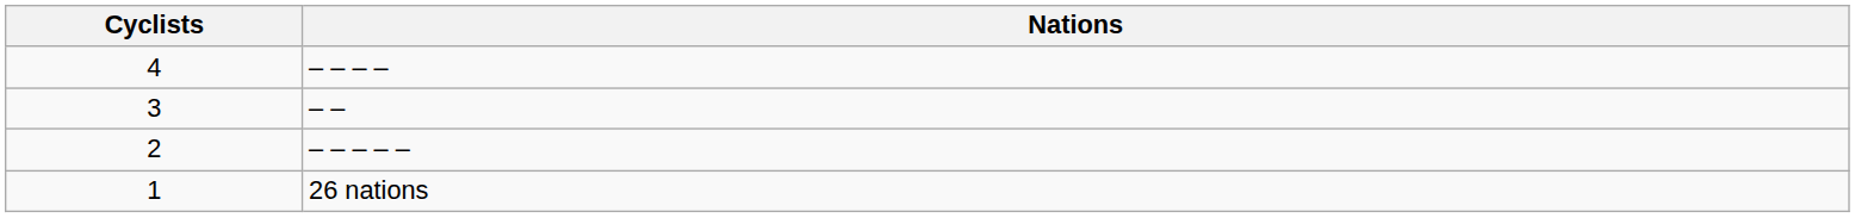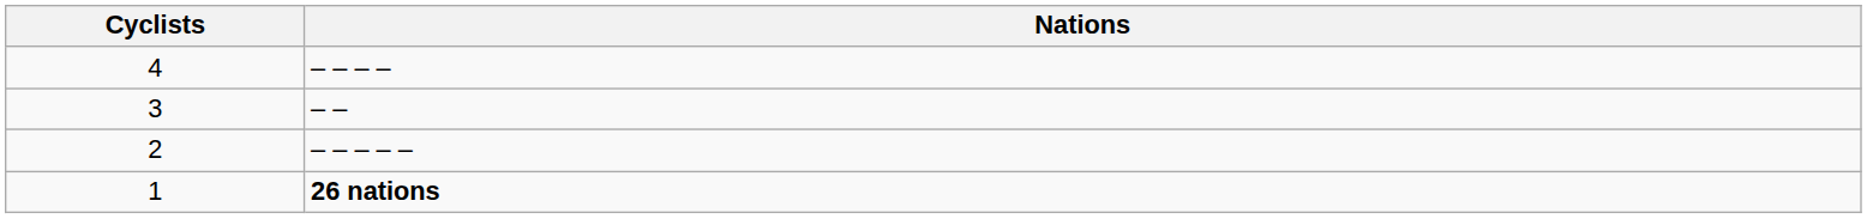1 | Nations: normal -> bold
